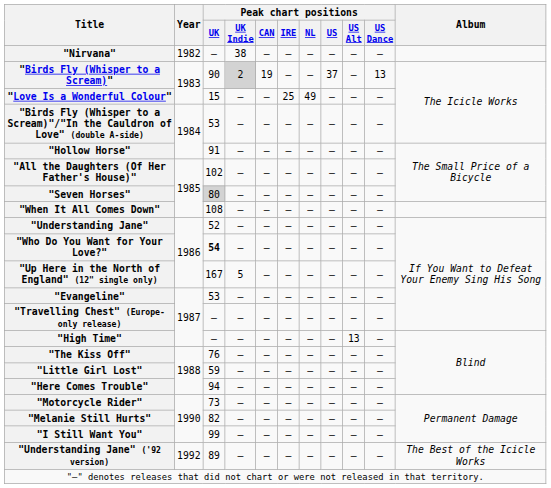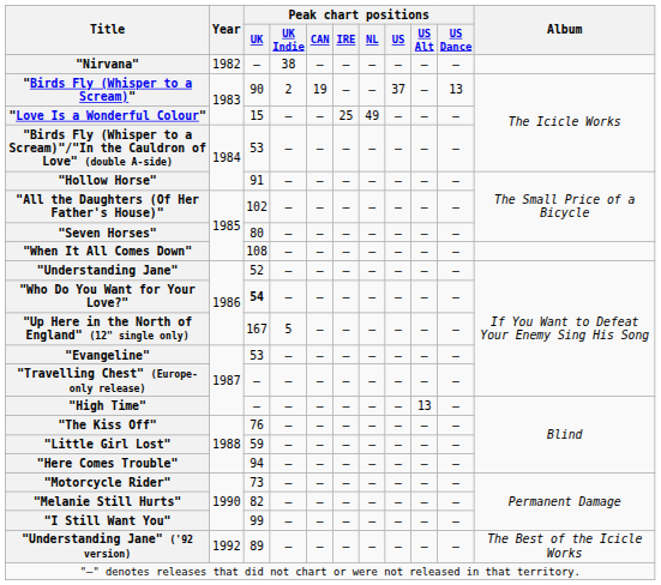"Birds Fly (Whisper to a Scream)" | Peak chart positions / UK Indie: lightgrey background -> no background
"Seven Horses" | Peak chart positions / UK: lightgrey background -> no background
